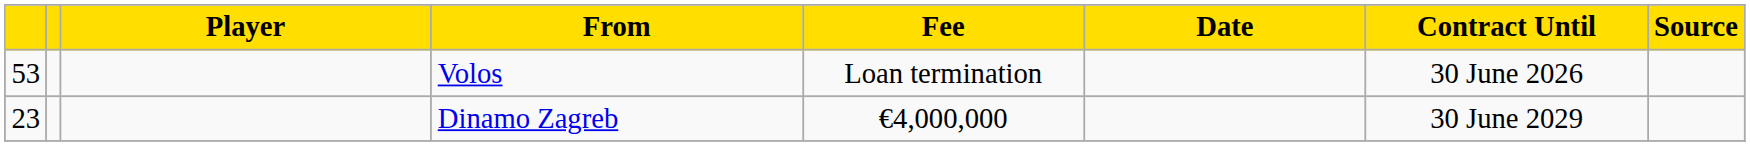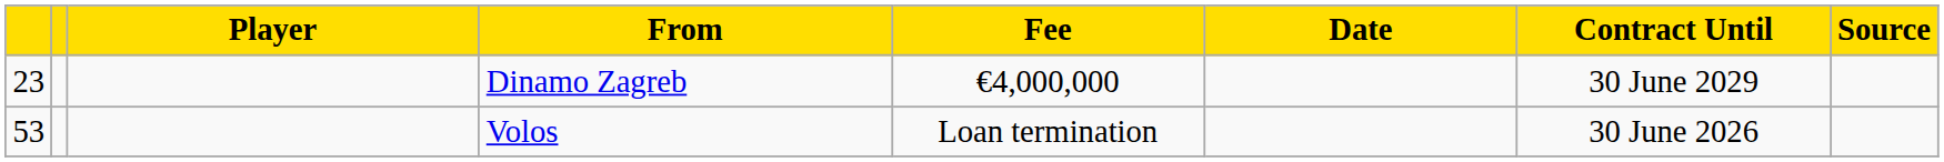rows swapped: Dinamo Zagreb <-> Volos
